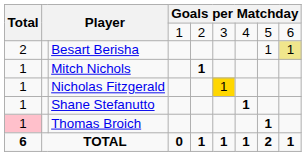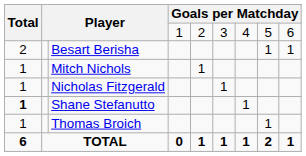Besart Berisha | column 9: khaki background -> no background
Mitch Nichols | column 5: bold -> normal
Nicholas Fitzgerald | column 6: gold background -> no background
Shane Stefanutto | Total: normal -> bold
Shane Stefanutto | column 7: bold -> normal
Thomas Broich | Total: pink background -> no background
Thomas Broich | column 8: bold -> normal
